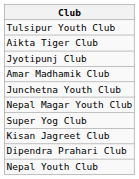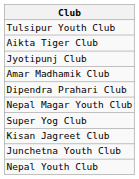row 6 | column 1: Junchetna Youth Club -> Dipendra Prahari Club
row 10 | column 1: Dipendra Prahari Club -> Junchetna Youth Club
